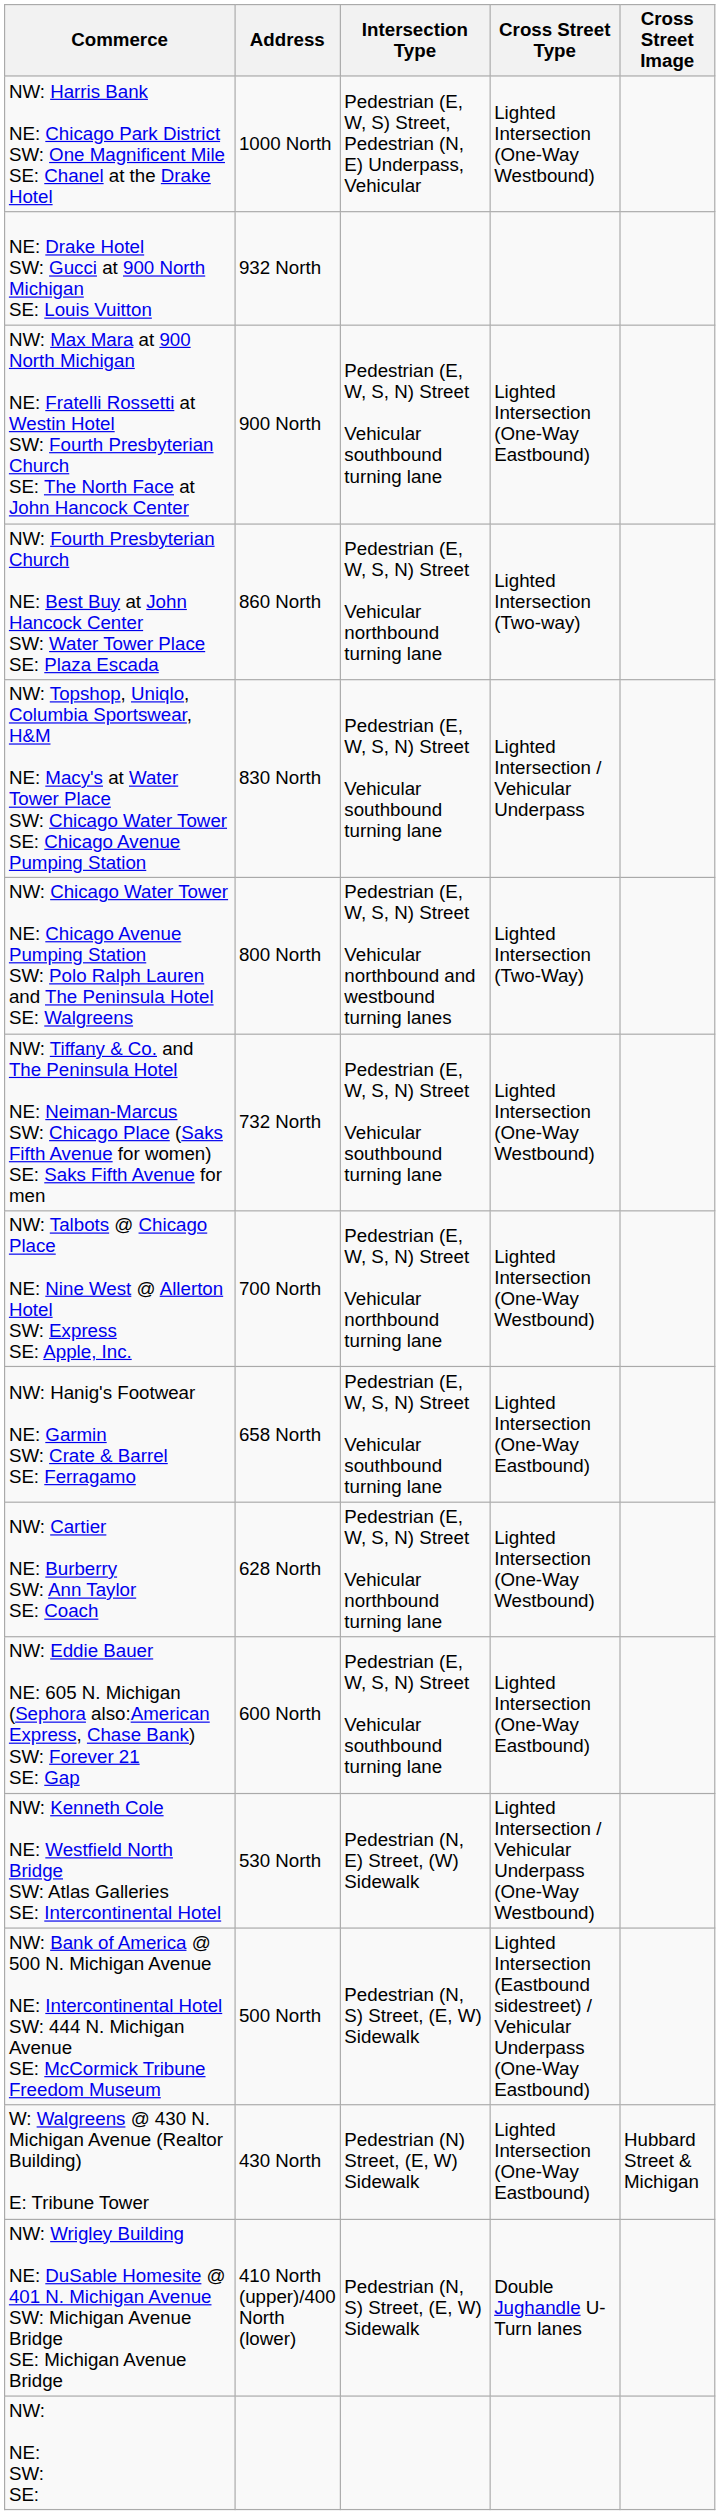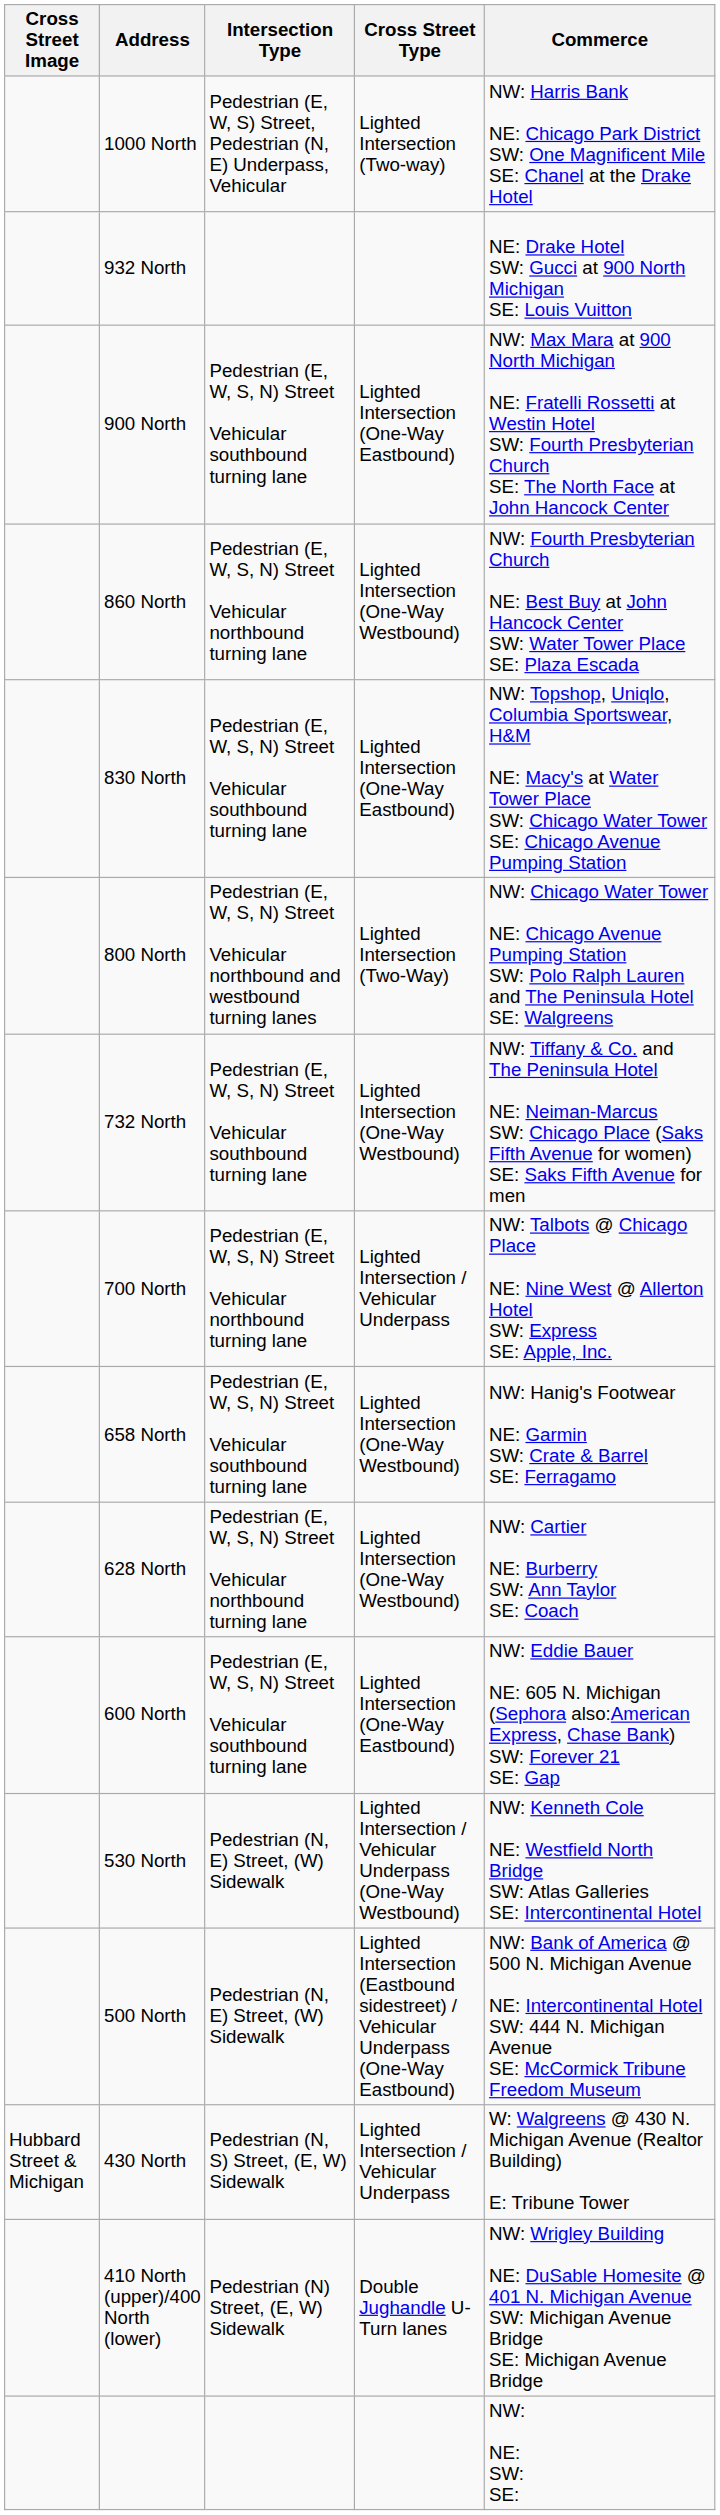columns swapped: Cross Street Image <-> Commerce
1000 North | Cross Street Type: Lighted Intersection (One-Way Westbound) -> Lighted Intersection (Two-way)
860 North | Cross Street Type: Lighted Intersection (Two-way) -> Lighted Intersection (One-Way Westbound)
830 North | Cross Street Type: Lighted Intersection / Vehicular Underpass -> Lighted Intersection (One-Way Eastbound)
700 North | Cross Street Type: Lighted Intersection (One-Way Westbound) -> Lighted Intersection / Vehicular Underpass
658 North | Cross Street Type: Lighted Intersection (One-Way Eastbound) -> Lighted Intersection (One-Way Westbound)
500 North | Intersection Type: Pedestrian (N, S) Street, (E, W) Sidewalk -> Pedestrian (N, E) Street, (W) Sidewalk
430 North | Intersection Type: Pedestrian (N) Street, (E, W) Sidewalk -> Pedestrian (N, S) Street, (E, W) Sidewalk
430 North | Cross Street Type: Lighted Intersection (One-Way Eastbound) -> Lighted Intersection / Vehicular Underpass
410 North (upper)/400 North (lower) | Intersection Type: Pedestrian (N, S) Street, (E, W) Sidewalk -> Pedestrian (N) Street, (E, W) Sidewalk
